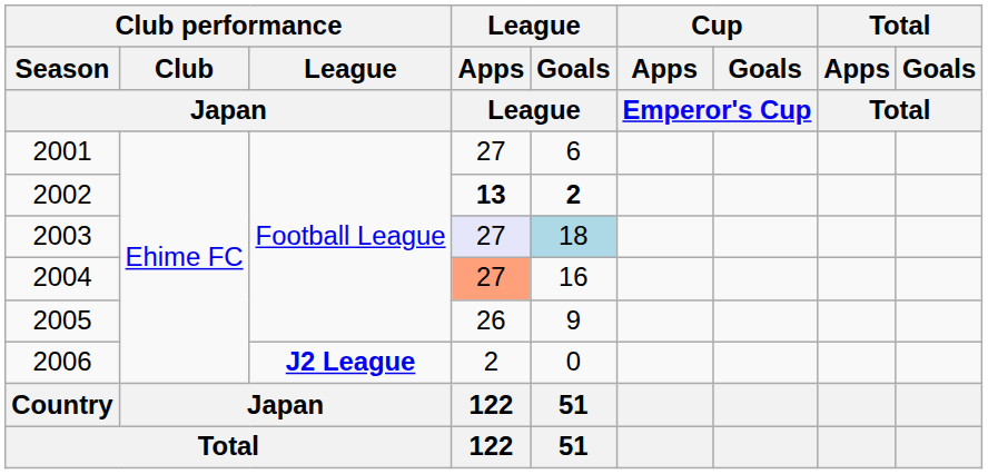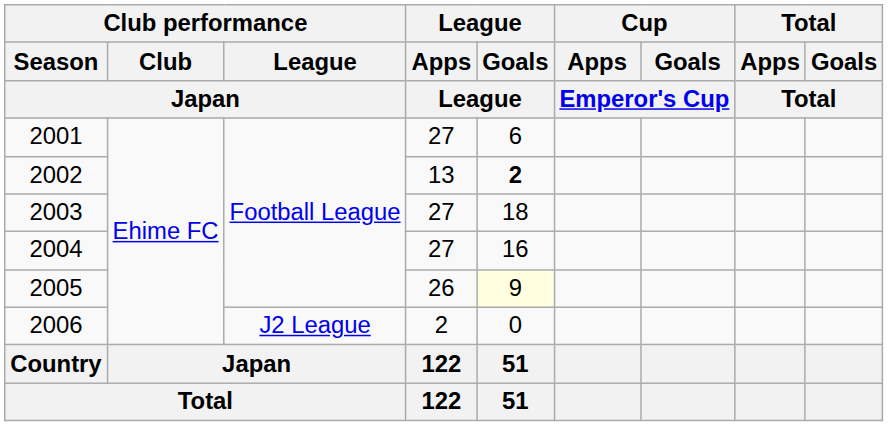2002 | League / Apps / League: bold -> normal
2003 | League / Apps / League: lavender background -> no background
2003 | League / Goals / League: lightblue background -> no background
2004 | League / Apps / League: lightsalmon background -> no background
2005 | League / Goals / League: no background -> lightyellow background
2006 | Club performance / League / Japan: bold -> normal
